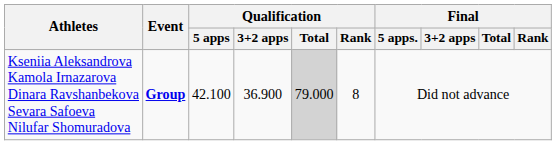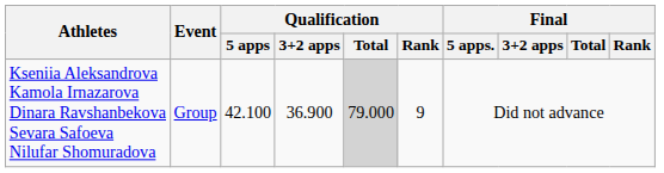row 3 | Event: bold -> normal
row 3 | Qualification / Rank: 8 -> 9
